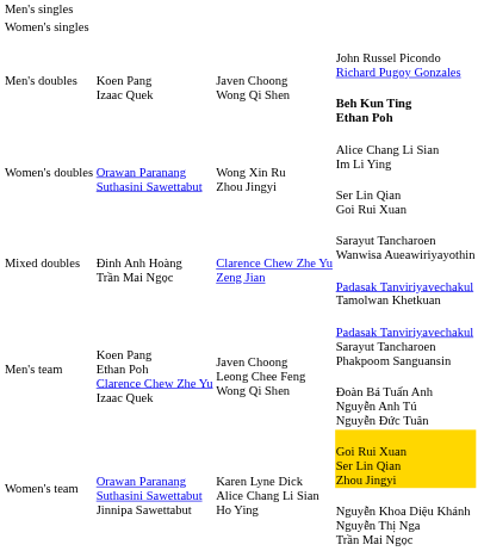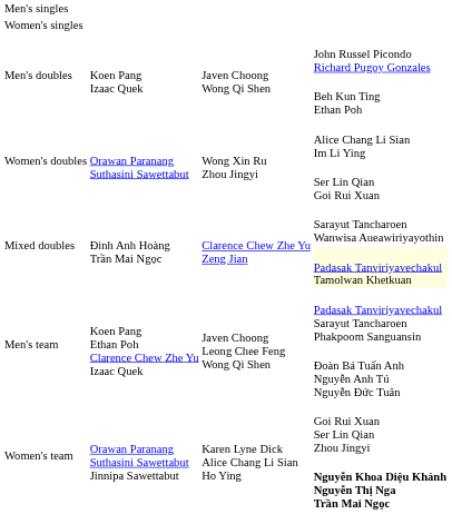Beh Kun Ting Ethan Poh | column 4: bold -> normal
Padasak Tanviriyavechakul Tamolwan Khetkuan | column 4: no background -> lightyellow background
Goi Rui Xuan Ser Lin Qian Zhou Jingyi | column 4: gold background -> no background
Nguyễn Khoa Diệu Khánh Nguyễn Thị Nga Trần Mai Ngọc | column 4: normal -> bold
